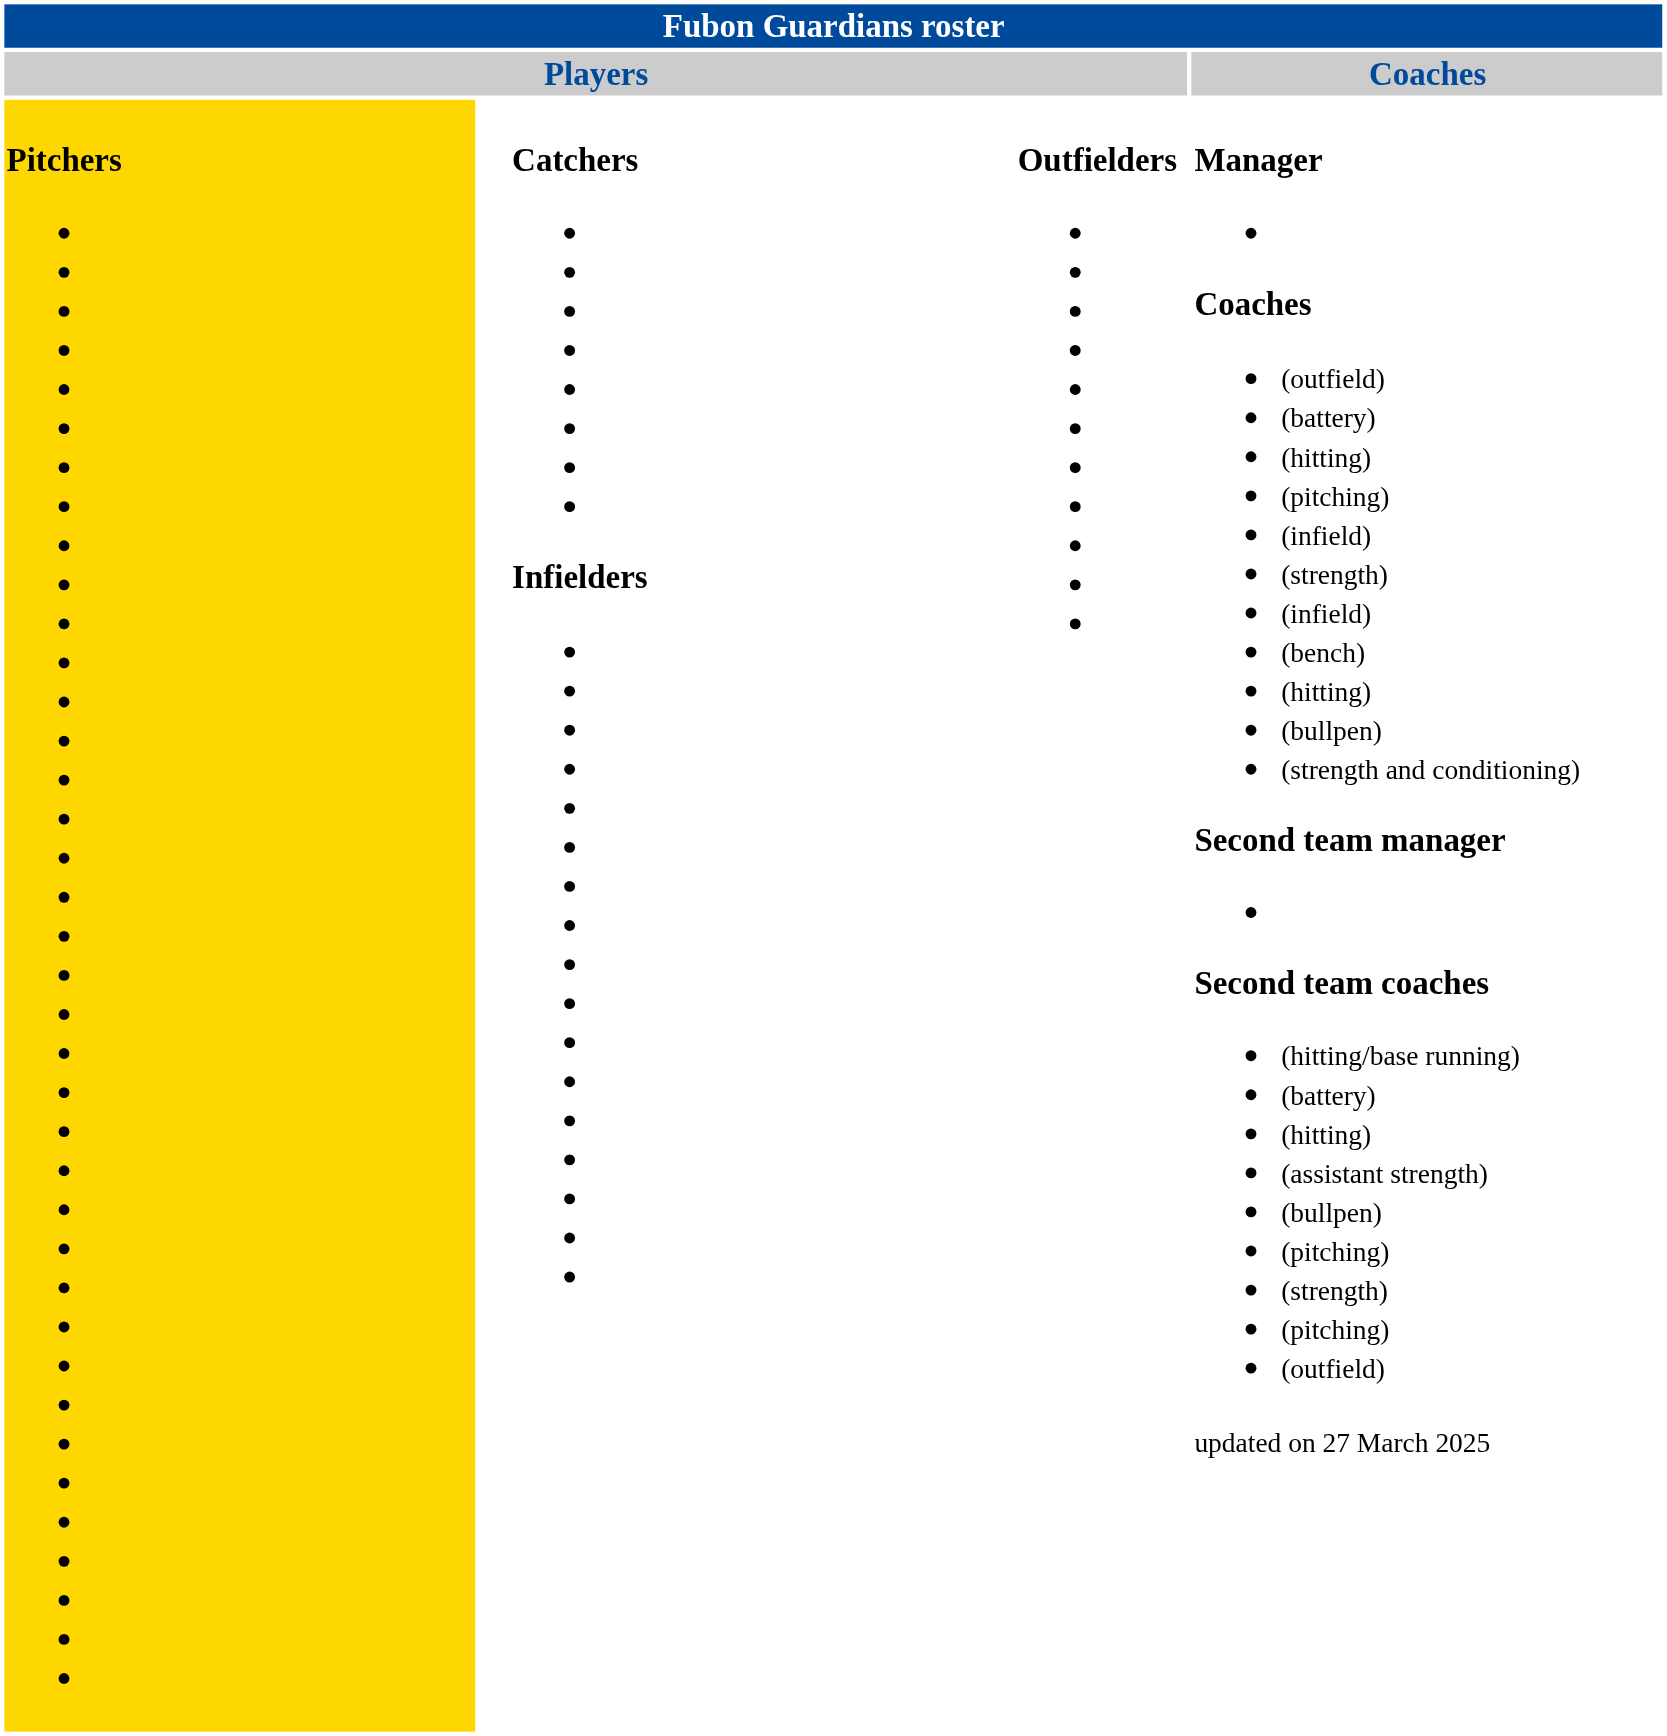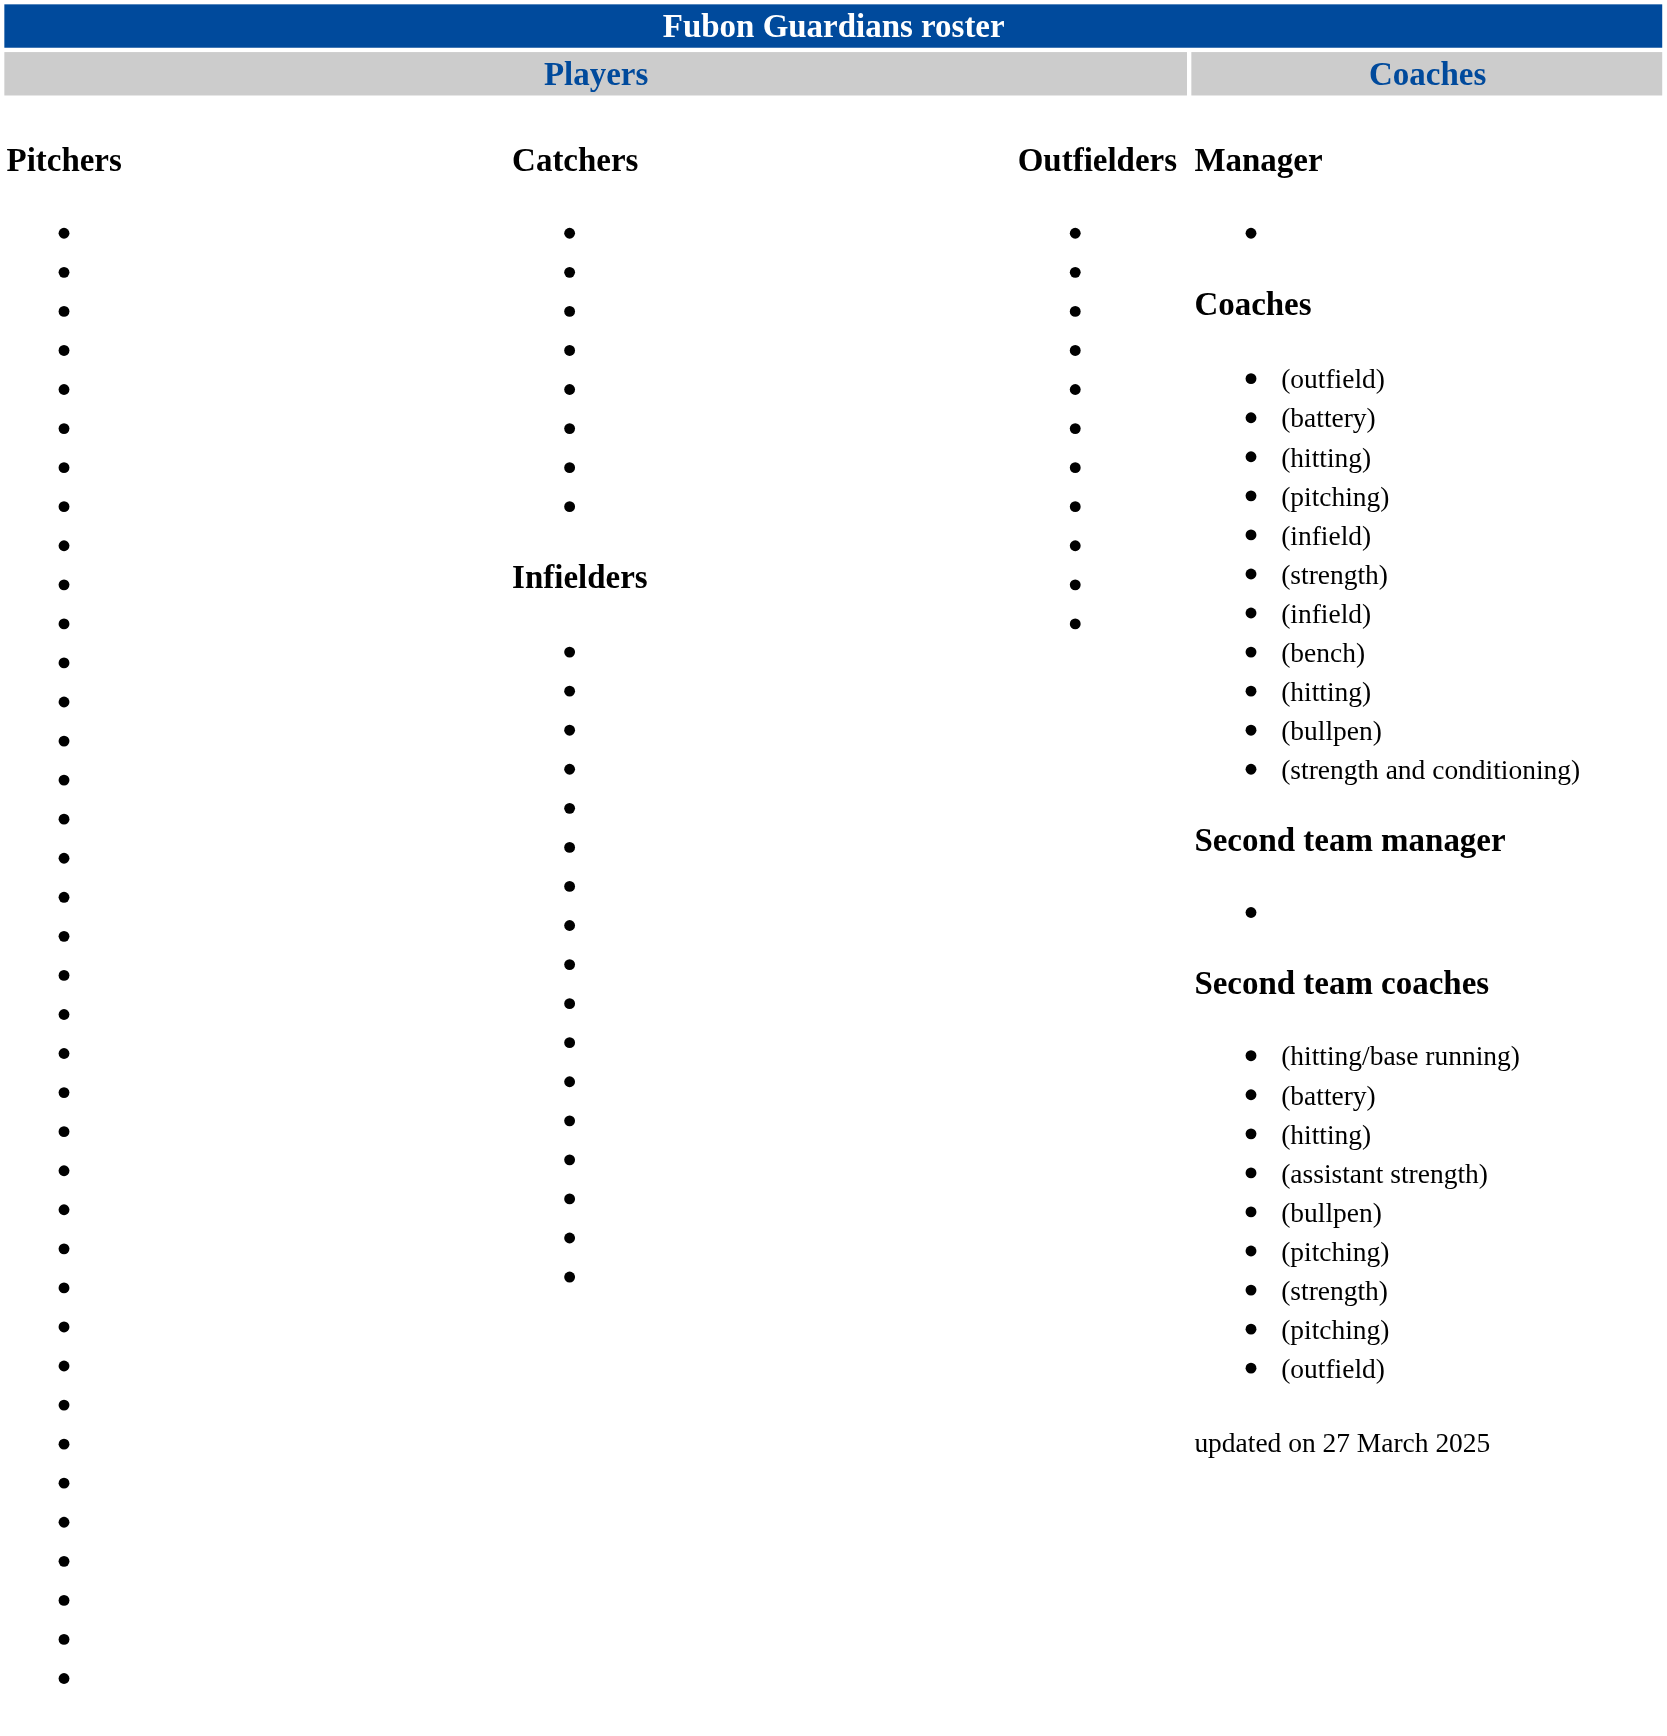Pitchers | column 1: gold background -> no background
